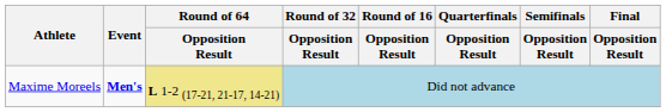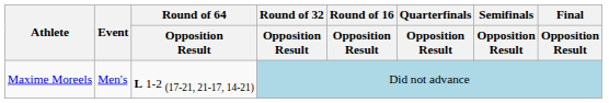Maxime Moreels | Event: bold -> normal
Maxime Moreels | Round of 64 / Opposition Result: khaki background -> no background
